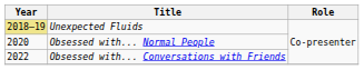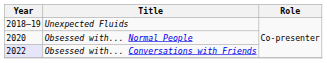Unexpected Fluids | Year: khaki background -> no background
Obsessed with... Conversations with Friends | Year: no background -> lavender background
